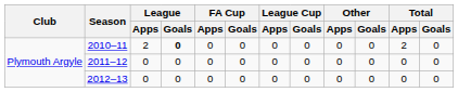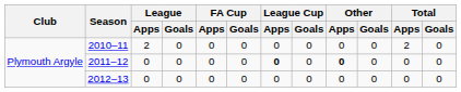2010–11 | League / Goals: bold -> normal
2011–12 | League Cup / Apps: normal -> bold
2011–12 | Other / Apps: normal -> bold
